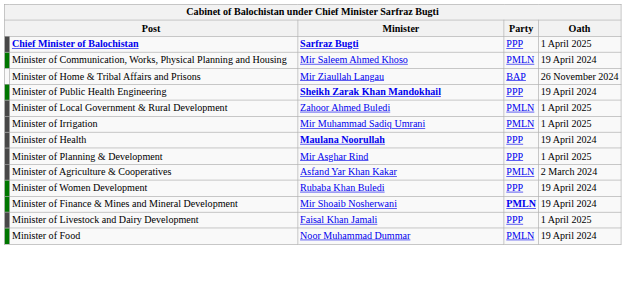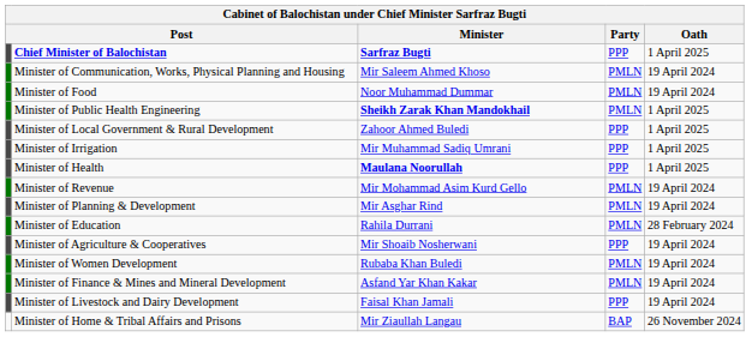rows swapped: Minister of Home & Tribal Affairs and Prisons <-> Minister of Food
Minister of Public Health Engineering | Party: PPP -> PMLN
Minister of Public Health Engineering | Oath: 19 April 2024 -> 1 April 2025
Minister of Local Government & Rural Development | Party: PMLN -> PPP
Minister of Irrigation | Party: PMLN -> PPP
Minister of Health | Oath: 19 April 2024 -> 1 April 2025
+ row: Minister of Revenue | Mir Mohammad Asim Kurd Gello | PMLN | 19 April 2024
Minister of Planning & Development | Party: PPP -> PMLN
Minister of Planning & Development | Oath: 1 April 2025 -> 19 April 2024
+ row: Minister of Education | Rahila Durrani | PMLN | 28 February 2024
Minister of Agriculture & Cooperatives | Minister: Asfand Yar Khan Kakar -> Mir Shoaib Nosherwani
Minister of Agriculture & Cooperatives | Party: PMLN -> PPP
Minister of Agriculture & Cooperatives | Oath: 2 March 2024 -> 19 April 2024
Minister of Women Development | Party: PPP -> PMLN
Minister of Finance & Mines and Mineral Development | Minister: Mir Shoaib Nosherwani -> Asfand Yar Khan Kakar
Minister of Finance & Mines and Mineral Development | Party: bold -> normal
Minister of Livestock and Dairy Development | Oath: 1 April 2025 -> 19 April 2024
